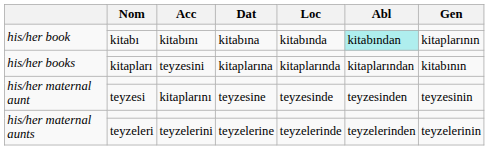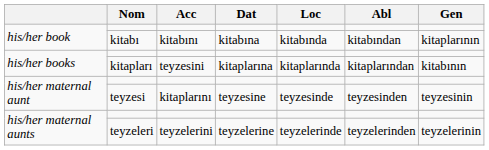kitabı | Abl: paleturquoise background -> no background
